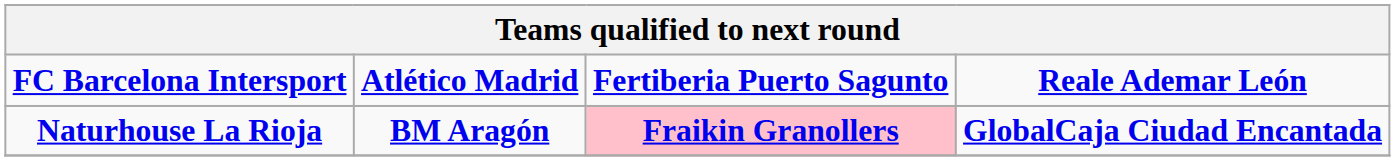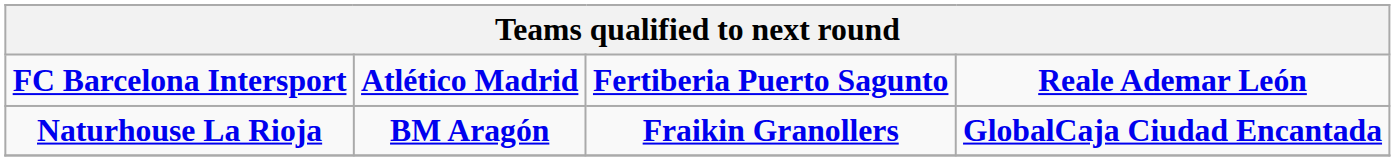Naturhouse La Rioja | Fertiberia Puerto Sagunto: pink background -> no background
